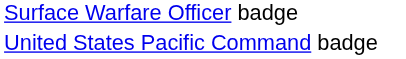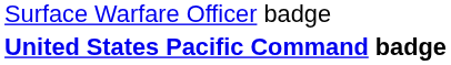row 2 | column 1: normal -> bold
